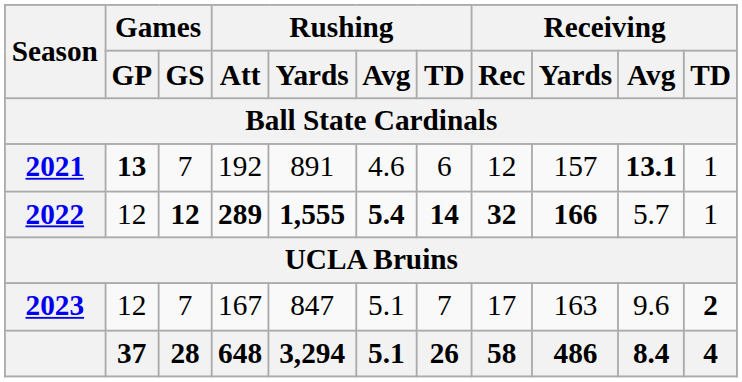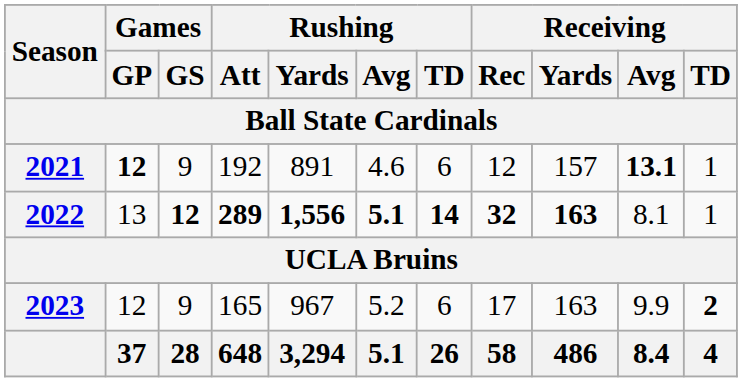2021 | Games / GP: 13 -> 12
2021 | Games / GS: 7 -> 9
2022 | Games / GP: 12 -> 13
2022 | Rushing / Yards: 1,555 -> 1,556
2022 | Rushing / Avg: 5.4 -> 5.1
2022 | Receiving / Yards: 166 -> 163
2022 | Receiving / Avg: 5.7 -> 8.1
2023 | Games / GS: 7 -> 9
2023 | Rushing / Att: 167 -> 165
2023 | Rushing / Yards: 847 -> 967
2023 | Rushing / Avg: 5.1 -> 5.2
2023 | Rushing / TD: 7 -> 6
2023 | Receiving / Avg: 9.6 -> 9.9
